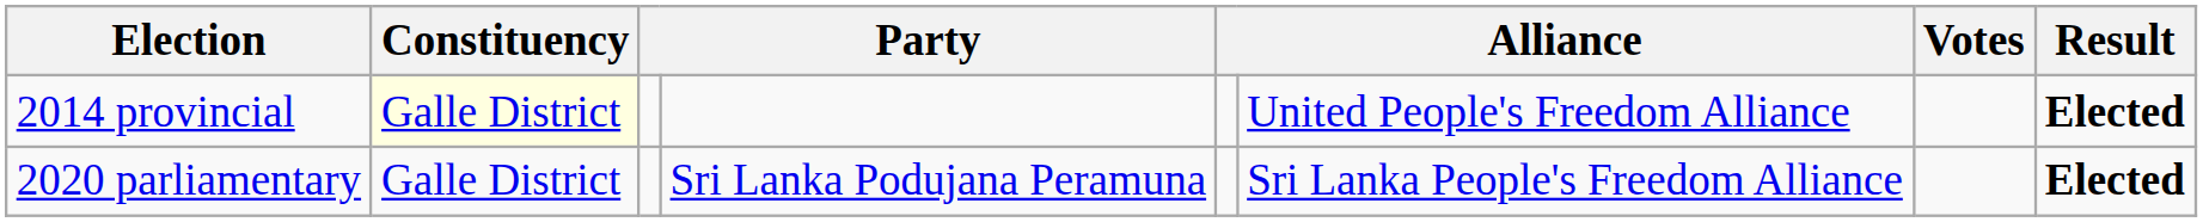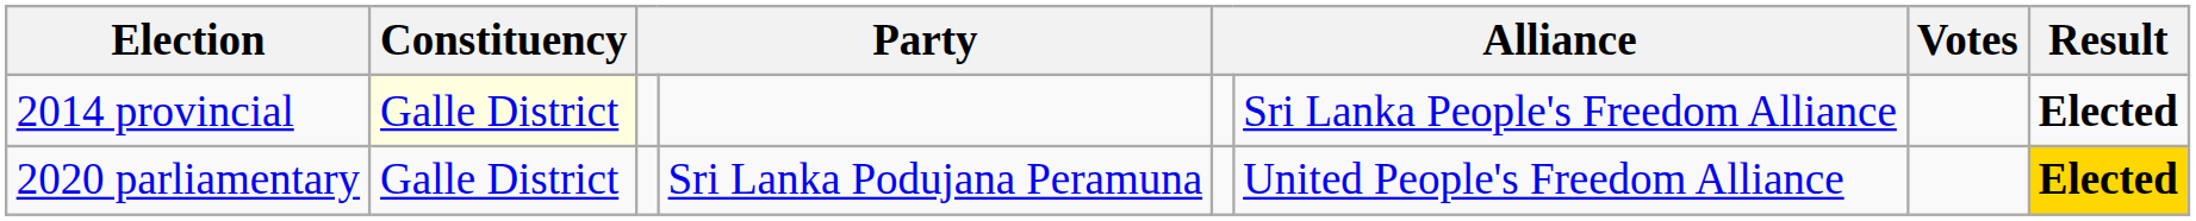2014 provincial | column 6: United People's Freedom Alliance -> Sri Lanka People's Freedom Alliance
2020 parliamentary | column 6: Sri Lanka People's Freedom Alliance -> United People's Freedom Alliance
2020 parliamentary | Result: no background -> gold background
